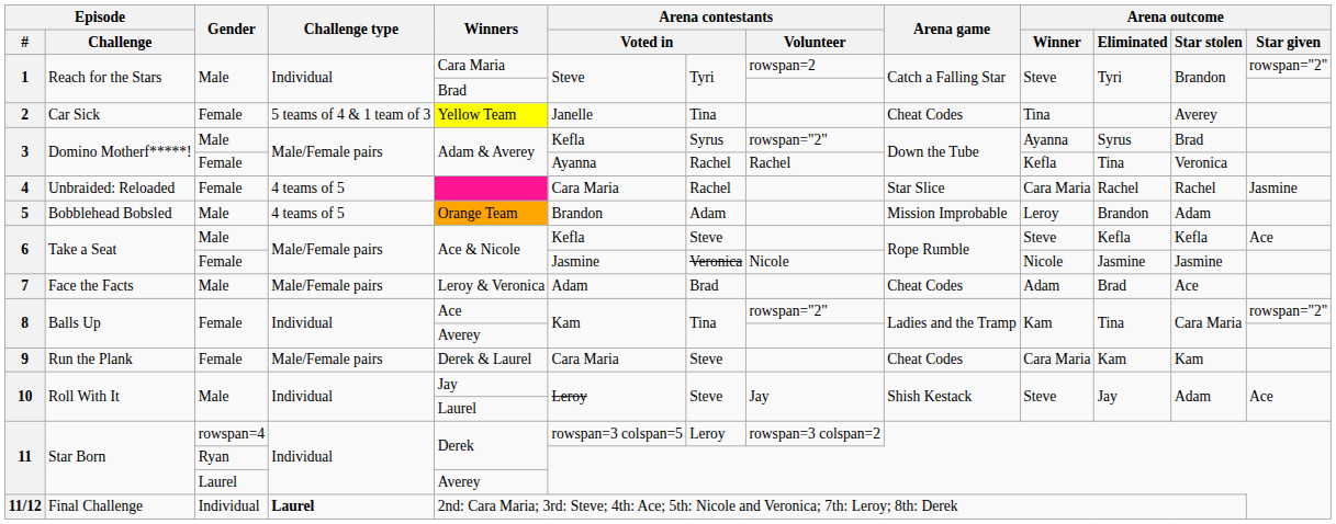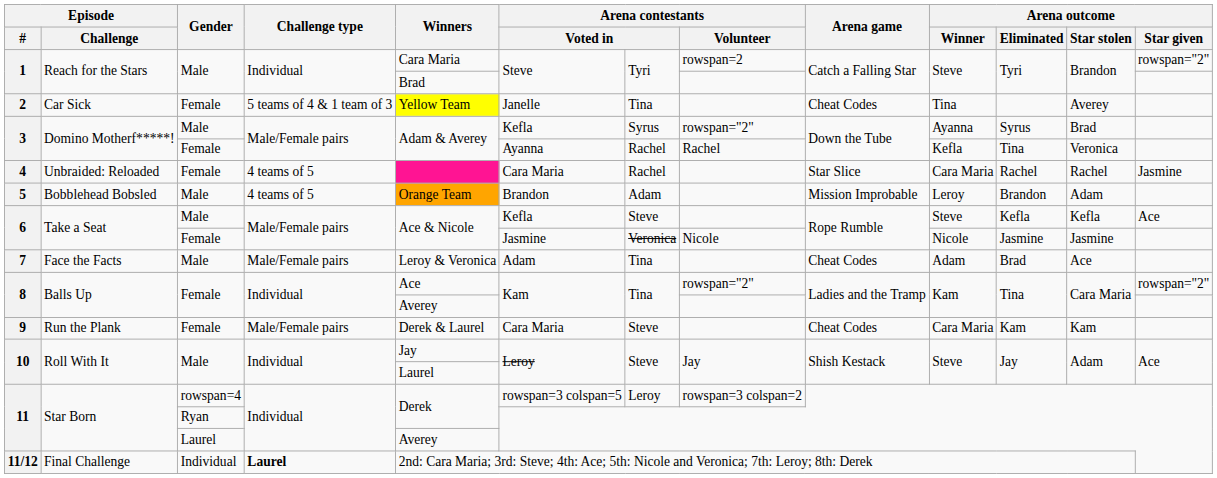7 | column 7: Brad -> Tina
